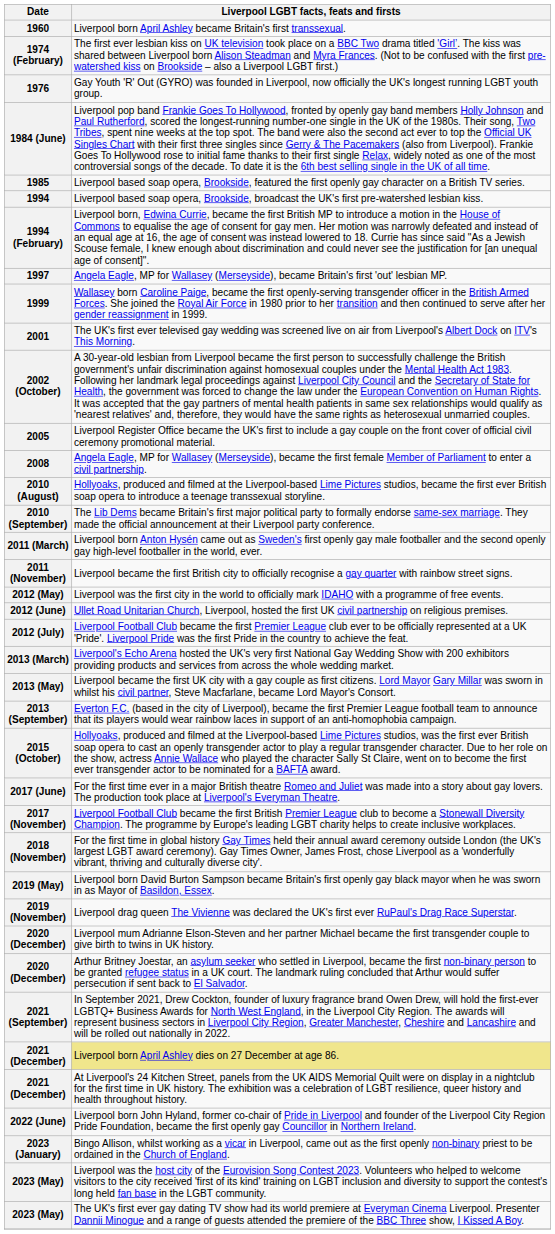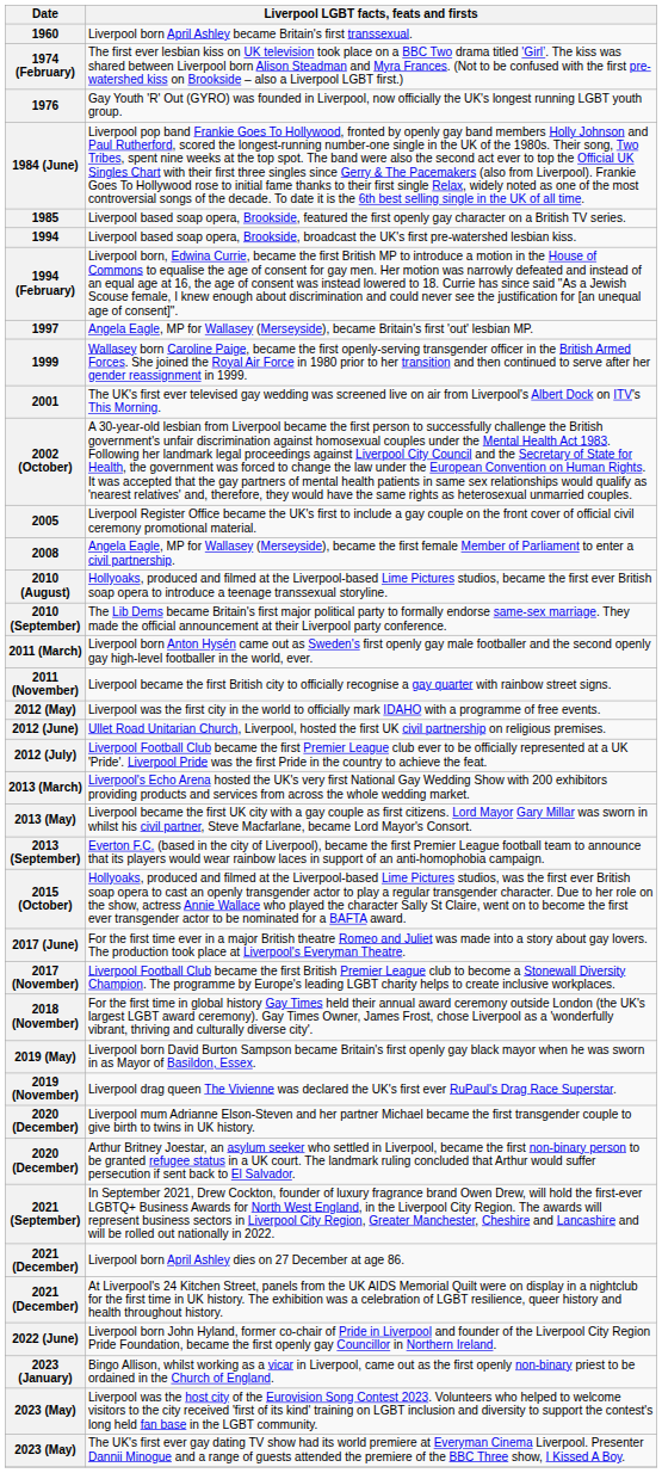row 34 | Liverpool LGBT facts, feats and firsts: khaki background -> no background
